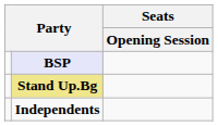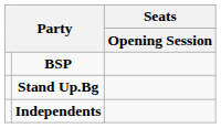BSP | column 2: lavender background -> no background
Stand Up.Bg | column 2: khaki background -> no background
